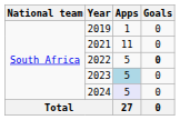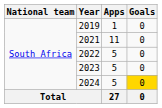2022 | Goals: bold -> normal
2023 | Apps: lightblue background -> no background
2024 | Apps: lavender background -> no background
2024 | Goals: no background -> gold background
